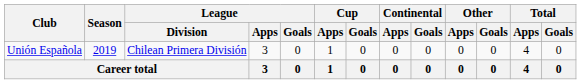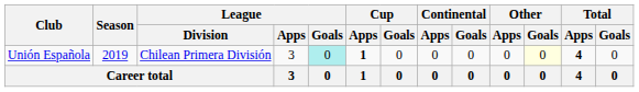Unión Española | League / Goals: no background -> paleturquoise background
Unión Española | Cup / Apps: normal -> bold
Unión Española | Other / Goals: no background -> lightyellow background
Unión Española | Total / Apps: normal -> bold
